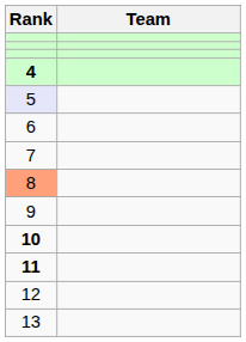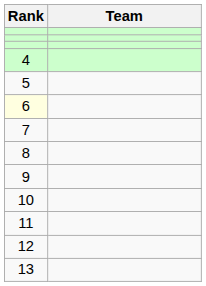row 5 | Rank: bold -> normal
row 6 | Rank: lavender background -> no background
row 7 | Rank: no background -> lightyellow background
row 9 | Rank: lightsalmon background -> no background
row 11 | Rank: bold -> normal
row 12 | Rank: bold -> normal
